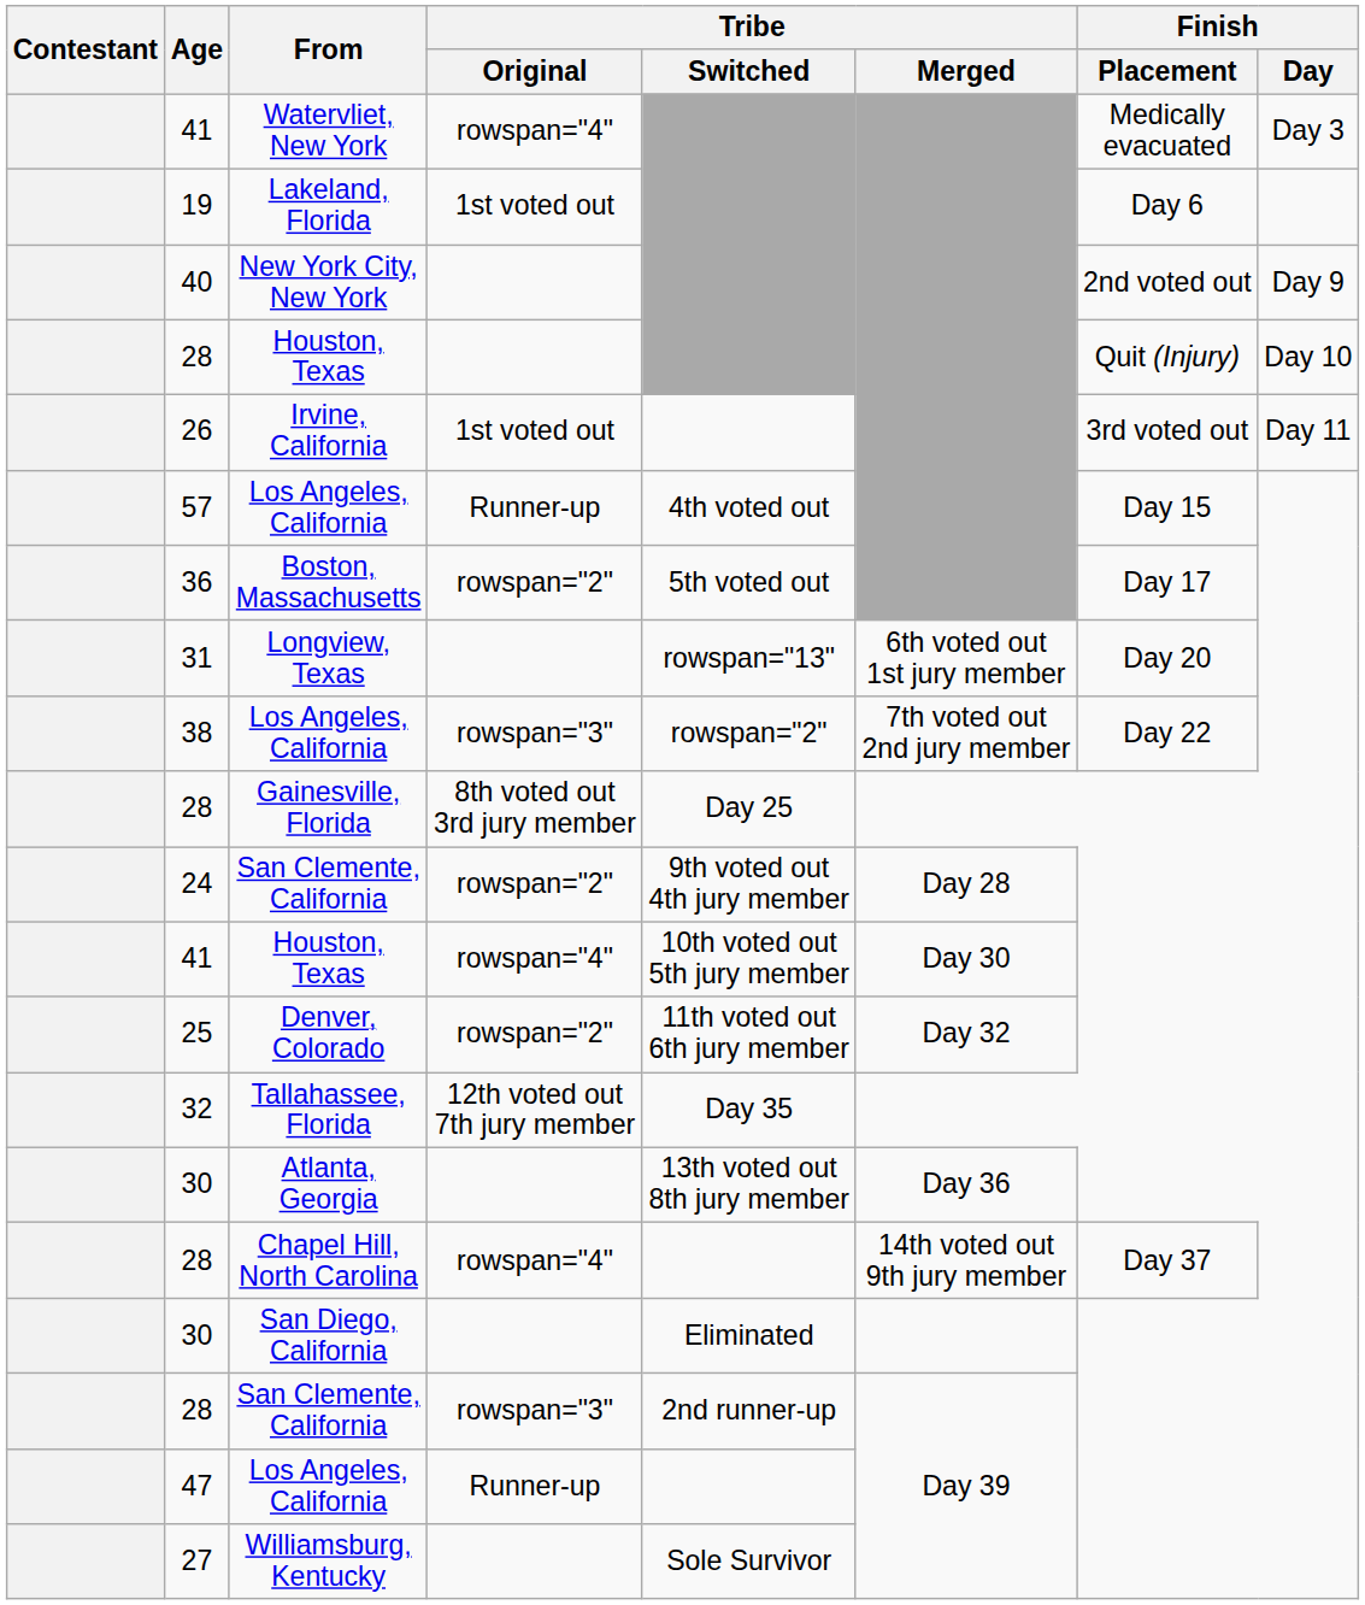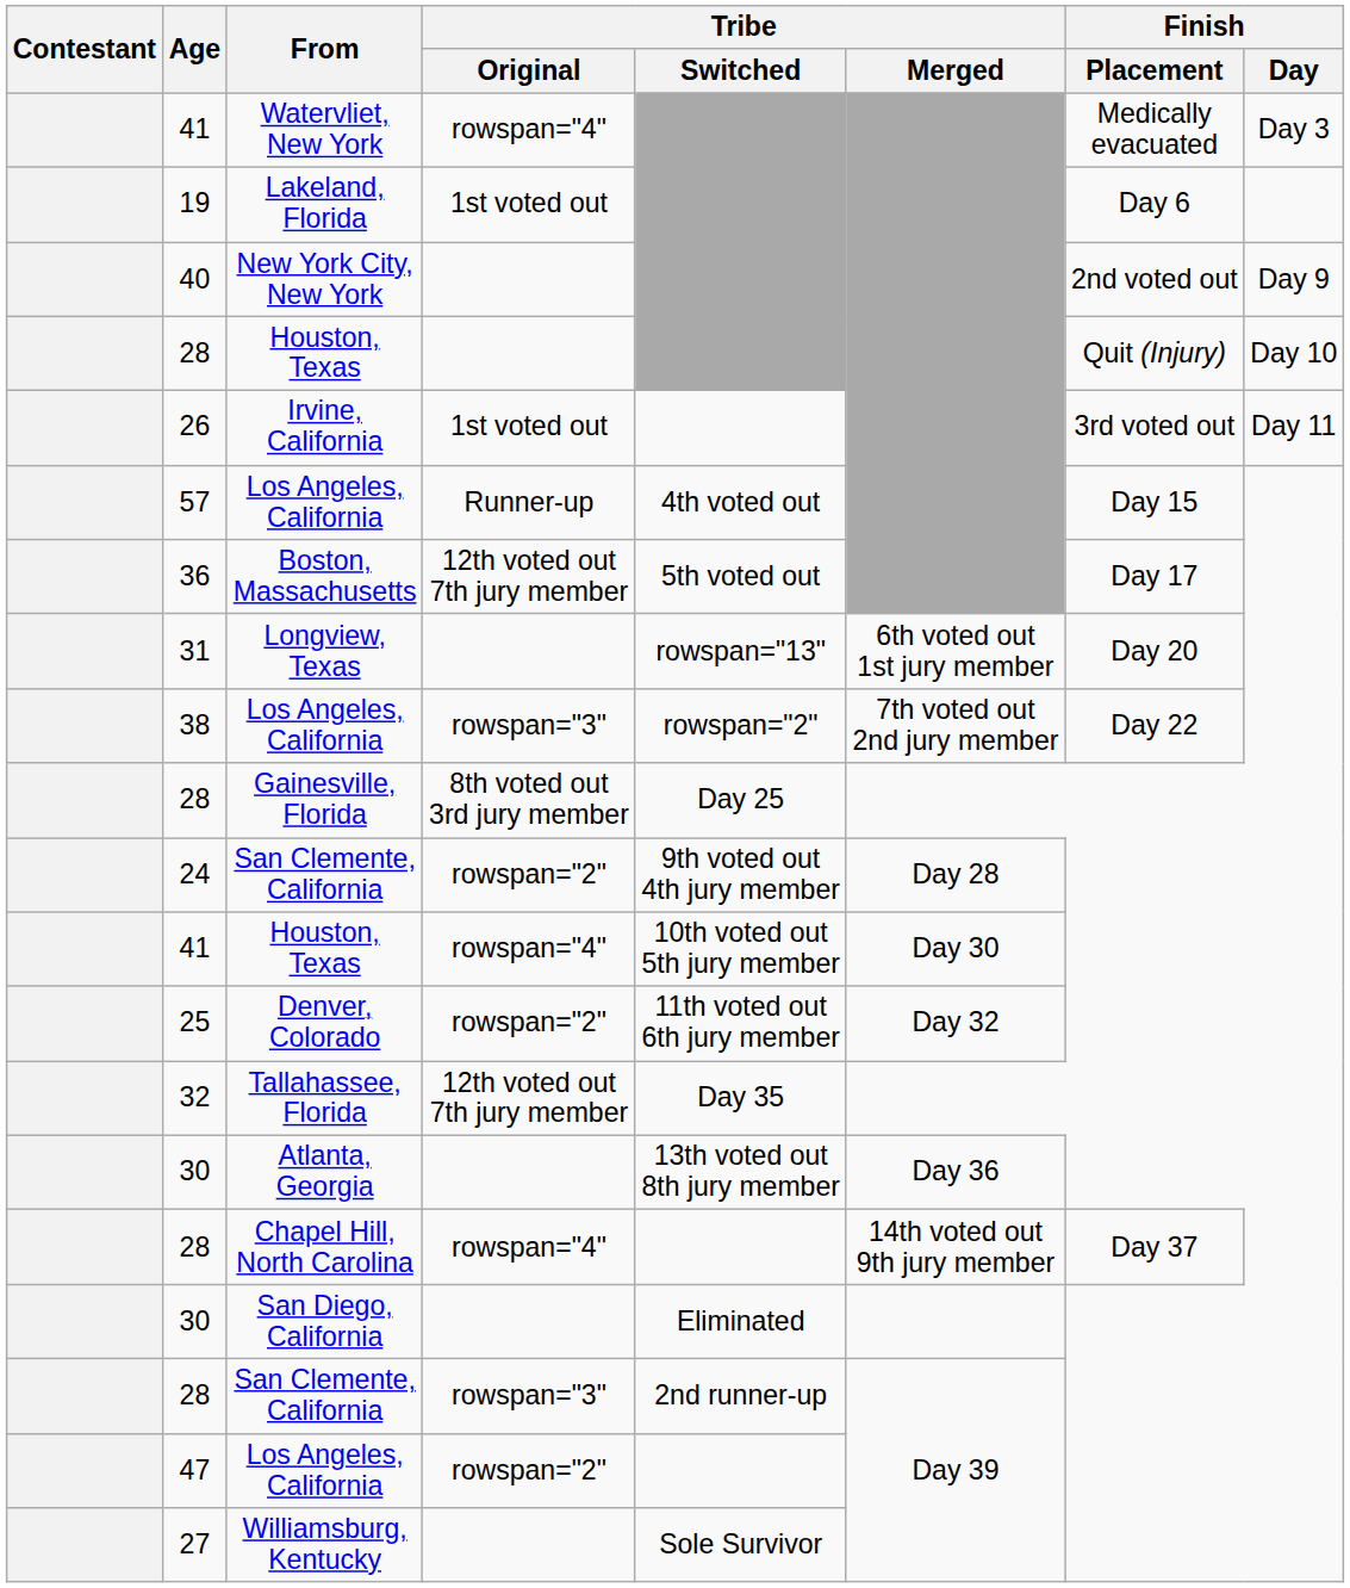Boston, Massachusetts | Tribe / Original: rowspan="2" -> 12th voted out 7th jury member
47 / Los Angeles, California | Tribe / Original: Runner-up -> rowspan="2"
